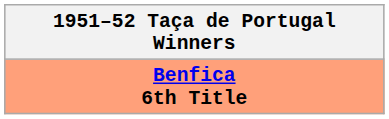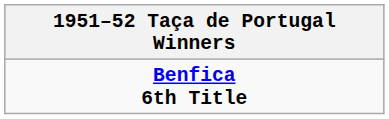row 2 | column 1: lightsalmon background -> no background
